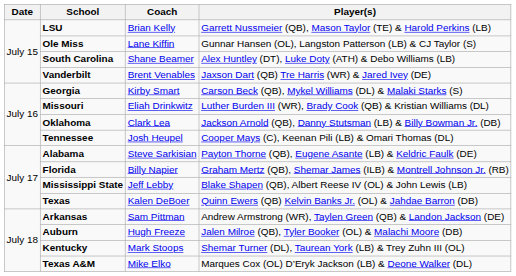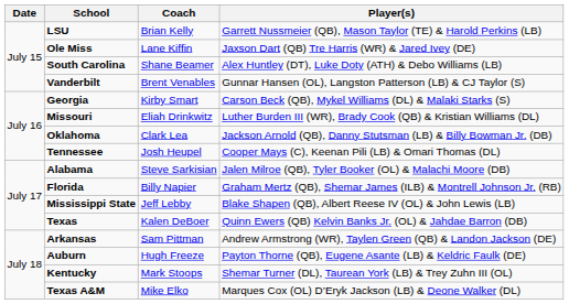Ole Miss | Player(s): Gunnar Hansen (OL), Langston Patterson (LB) & CJ Taylor (S) -> Jaxson Dart (QB) Tre Harris (WR) & Jared Ivey (DE)
Vanderbilt | Player(s): Jaxson Dart (QB) Tre Harris (WR) & Jared Ivey (DE) -> Gunnar Hansen (OL), Langston Patterson (LB) & CJ Taylor (S)
Alabama | Player(s): Payton Thorne (QB), Eugene Asante (LB) & Keldric Faulk (DE) -> Jalen Milroe (QB), Tyler Booker (OL) & Malachi Moore (DB)
Auburn | Player(s): Jalen Milroe (QB), Tyler Booker (OL) & Malachi Moore (DB) -> Payton Thorne (QB), Eugene Asante (LB) & Keldric Faulk (DE)
